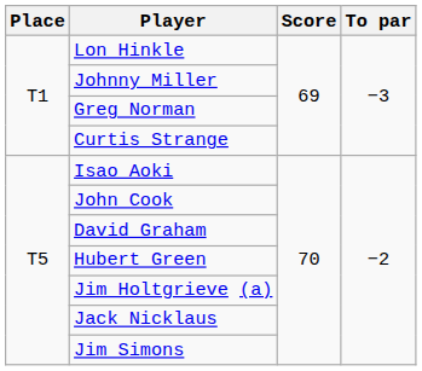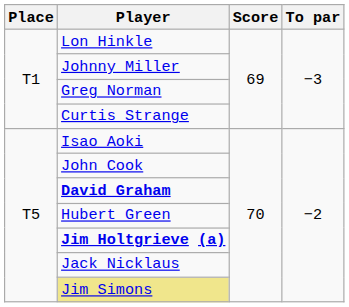David Graham | Player: normal -> bold
Jim Holtgrieve (a) | Player: normal -> bold
Jim Simons | Player: no background -> khaki background
